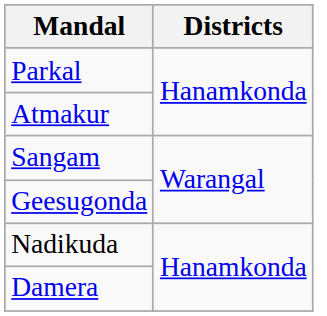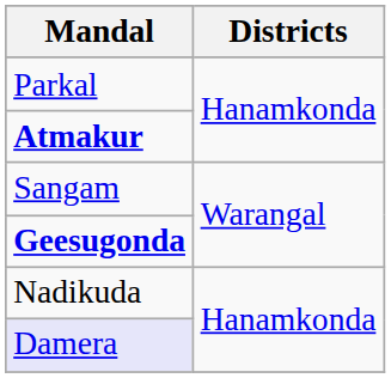Atmakur | Mandal: normal -> bold
Geesugonda | Mandal: normal -> bold
Damera | Mandal: no background -> lavender background
